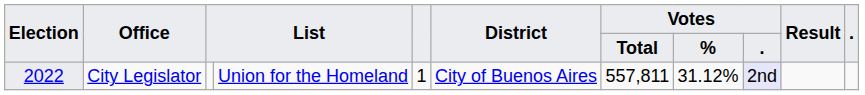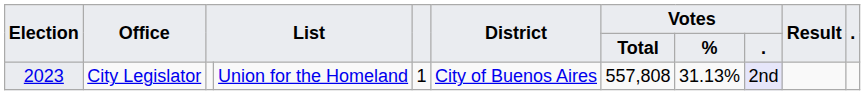City Legislator | Election: 2022 -> 2023
City Legislator | Votes / Total: 557,811 -> 557,808
City Legislator | Votes / %: 31.12% -> 31.13%
